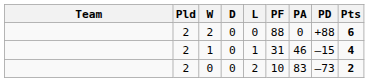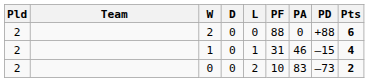columns swapped: Team <-> Pld
